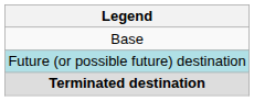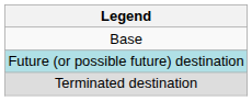row 4 | column 1: bold -> normal
